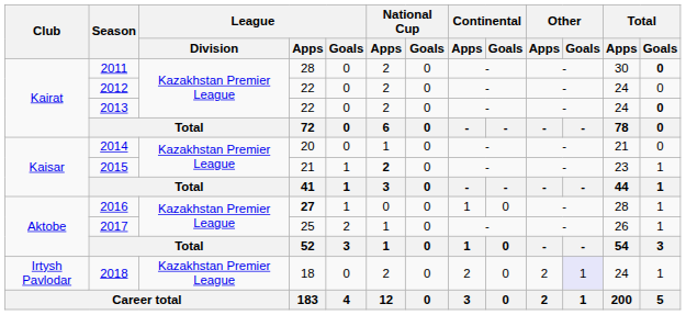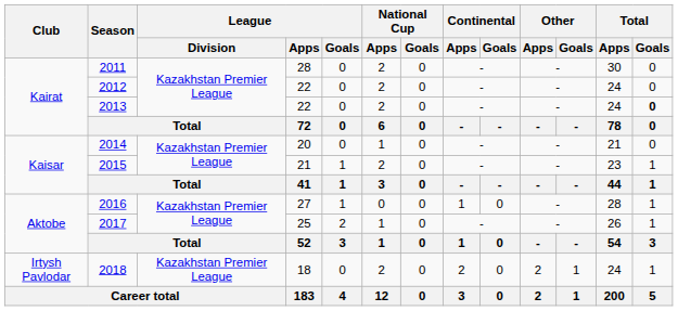2011 | Total / Goals: bold -> normal
2015 | National Cup / Apps: bold -> normal
2016 | League / Apps: bold -> normal
2018 | Other / Goals: lavender background -> no background
